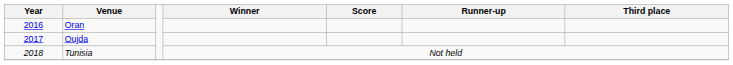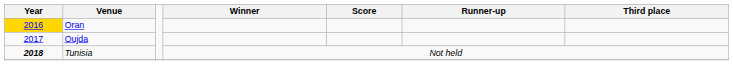Oran | Year: no background -> gold background
Tunisia | Year: normal -> bold
